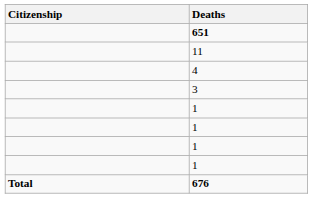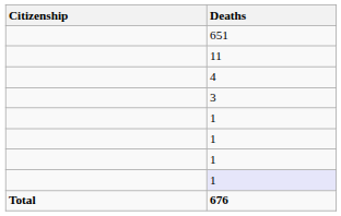row 2 | Deaths: bold -> normal
row 9 | Deaths: no background -> lavender background
